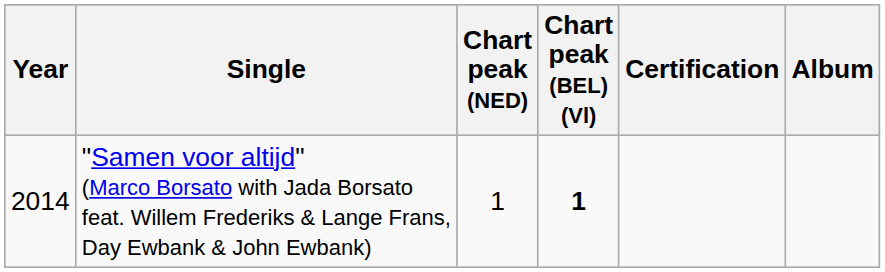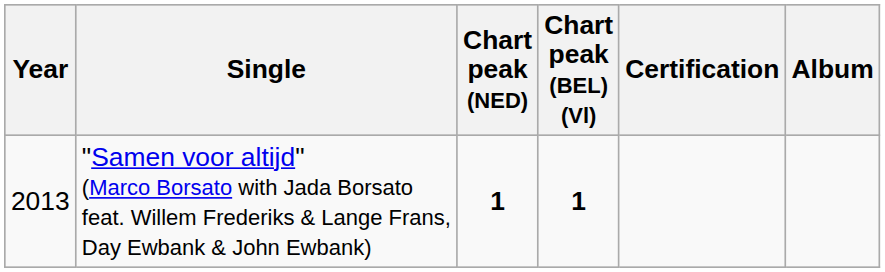row 2 | Year: 2014 -> 2013
row 2 | Chart peak (NED): normal -> bold
